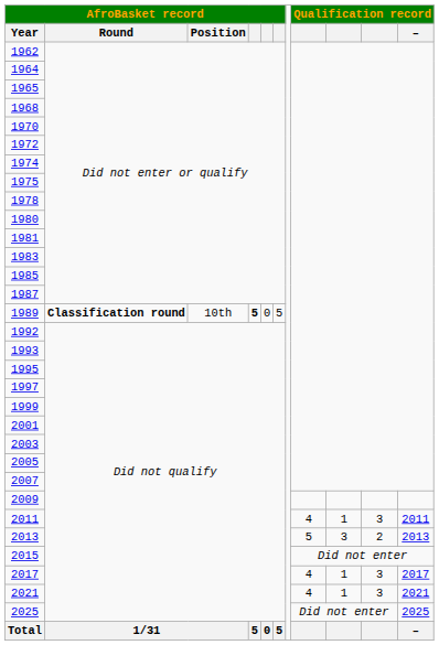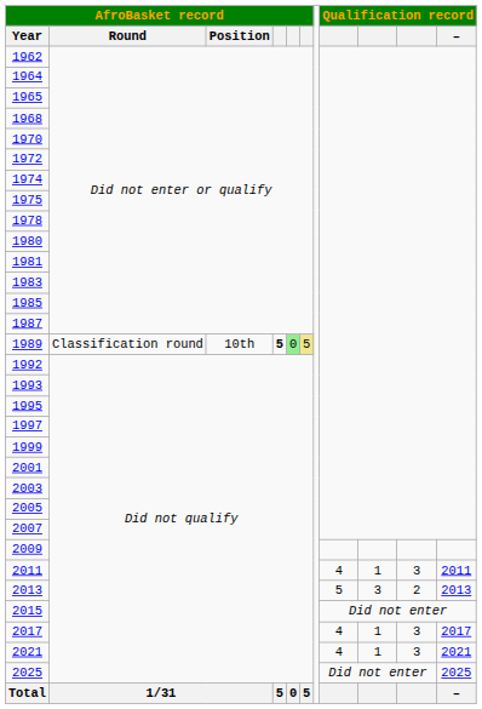1989 | AfroBasket record / Round: bold -> normal
1989 | column 5: no background -> lightgreen background
1989 | column 6: no background -> khaki background
